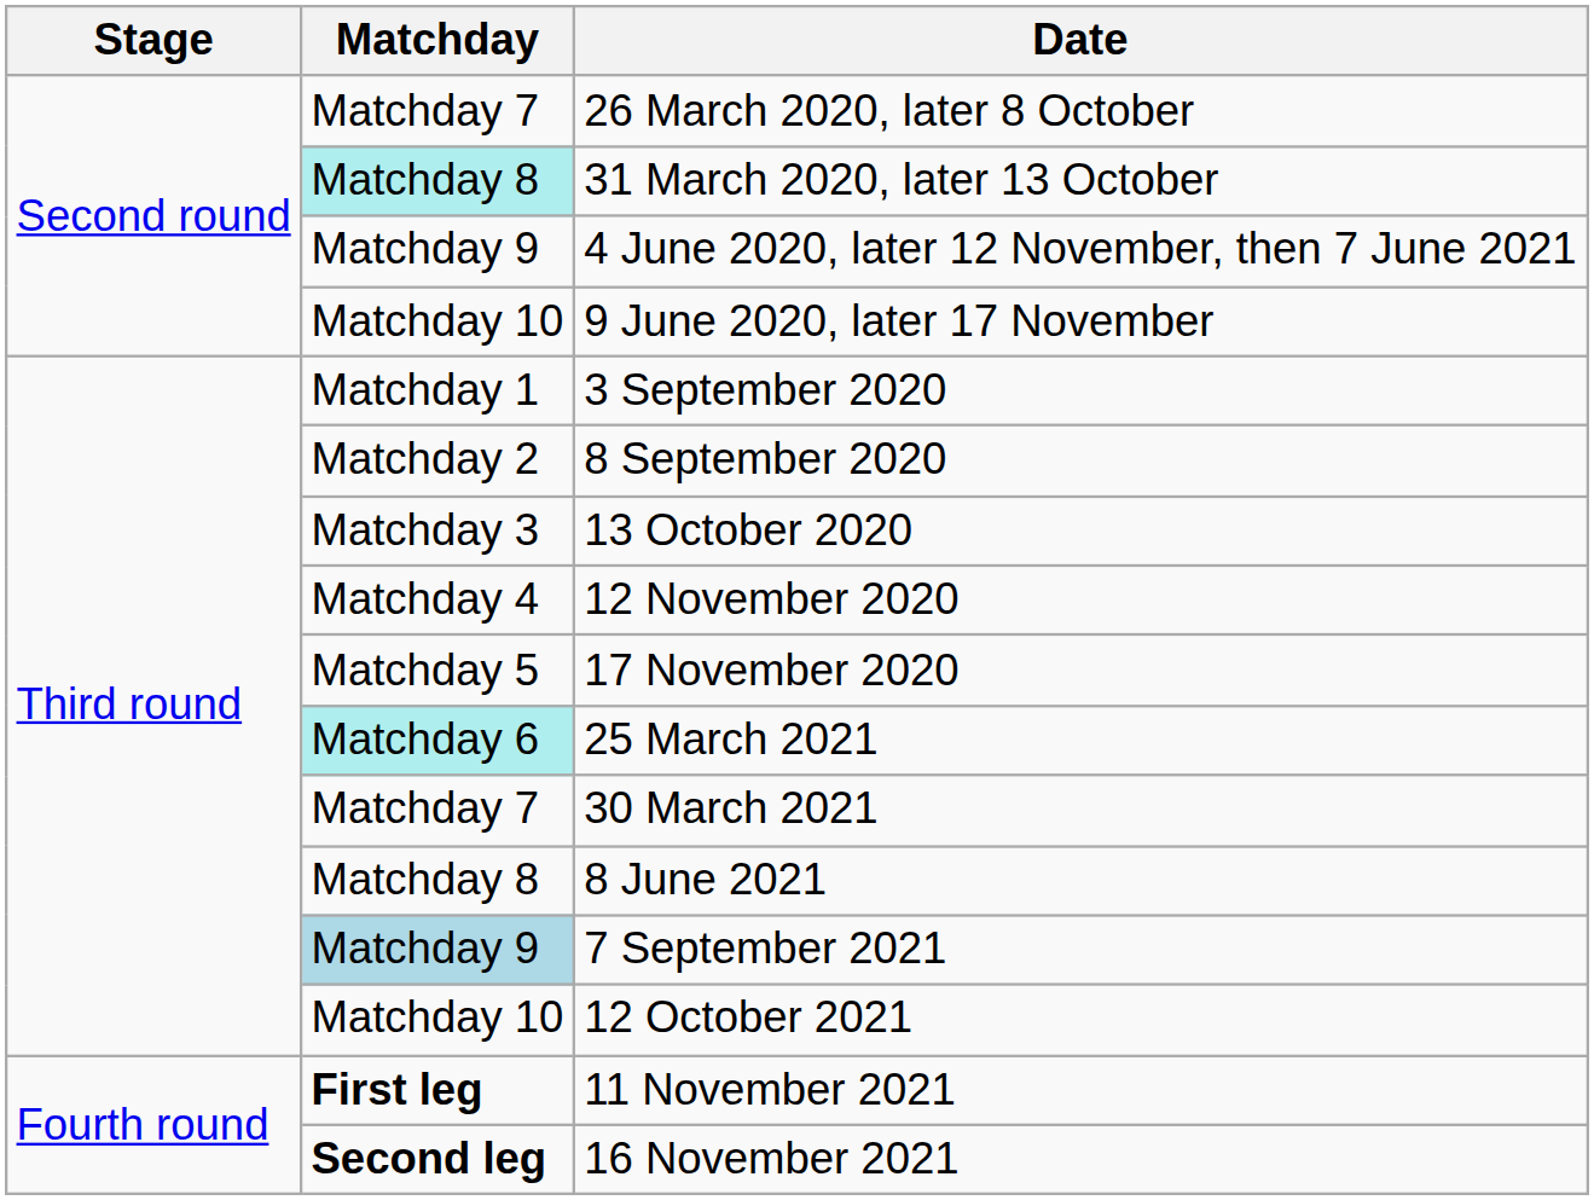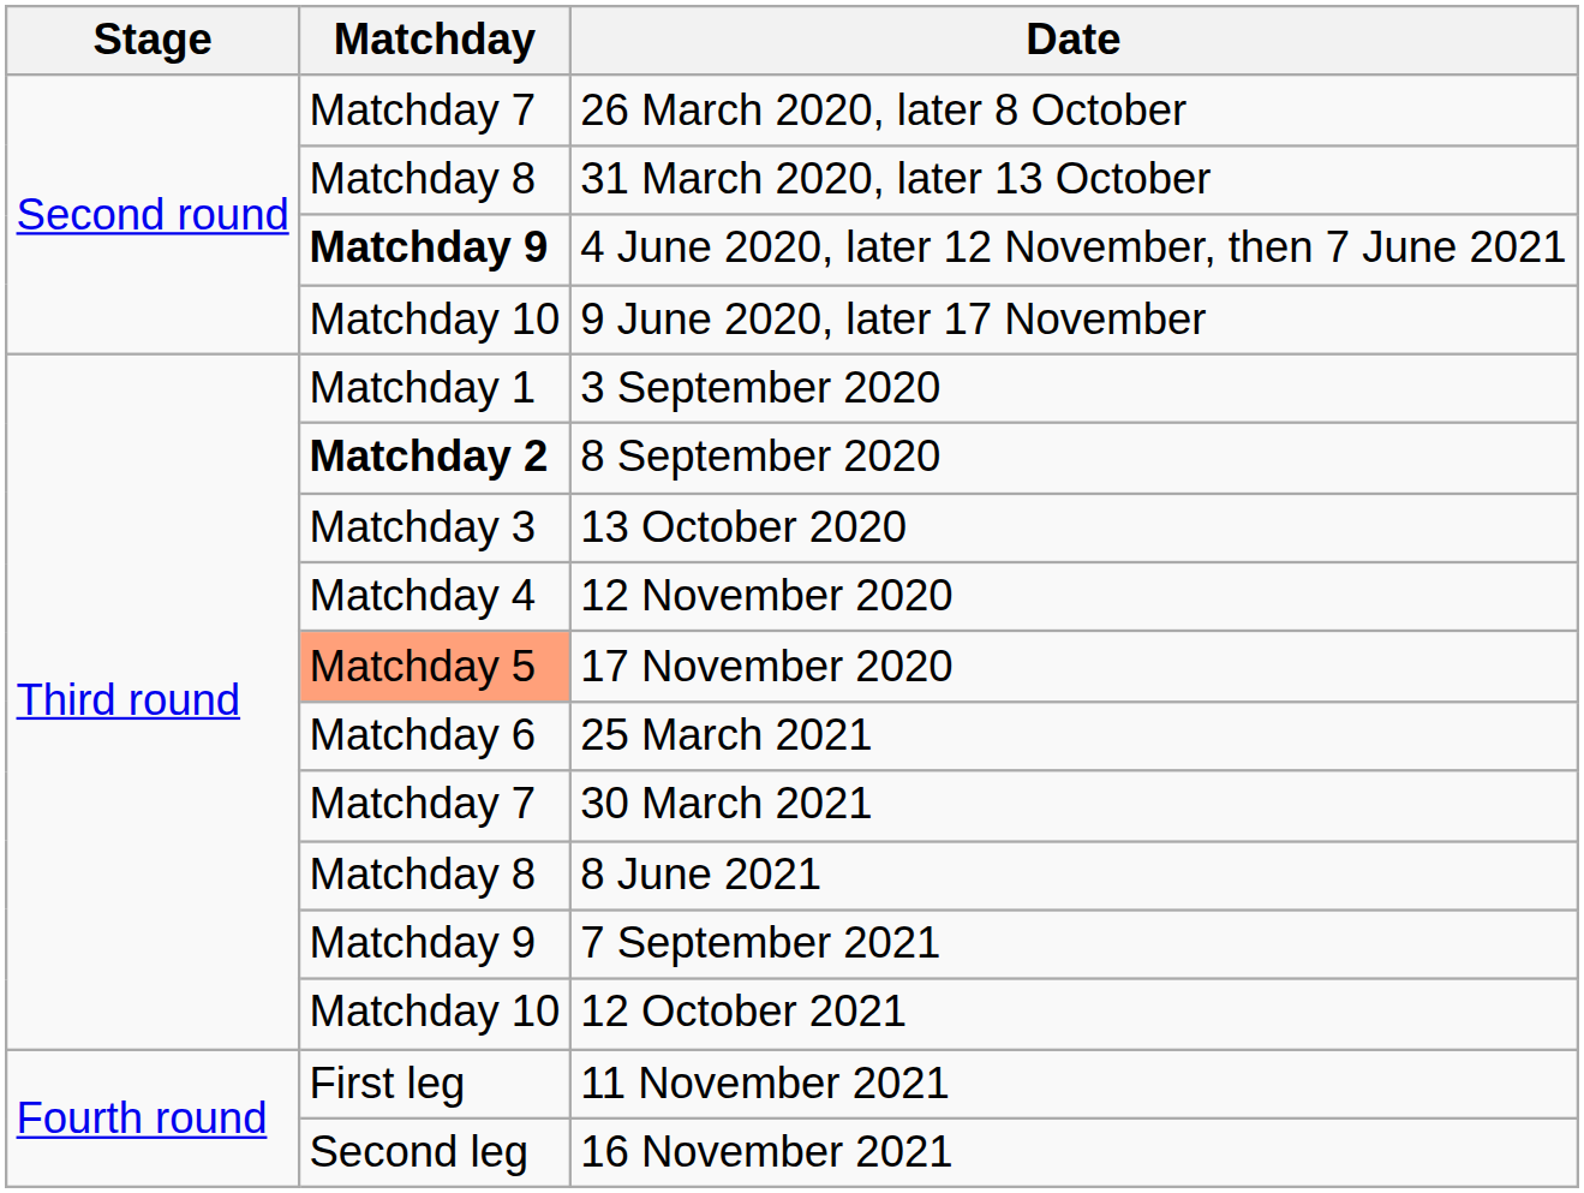31 March 2020, later 13 October | Matchday: paleturquoise background -> no background
4 June 2020, later 12 November, then 7 June 2021 | Matchday: normal -> bold
8 September 2020 | Matchday: normal -> bold
17 November 2020 | Matchday: no background -> lightsalmon background
25 March 2021 | Matchday: paleturquoise background -> no background
7 September 2021 | Matchday: lightblue background -> no background
11 November 2021 | Matchday: bold -> normal
16 November 2021 | Matchday: bold -> normal
